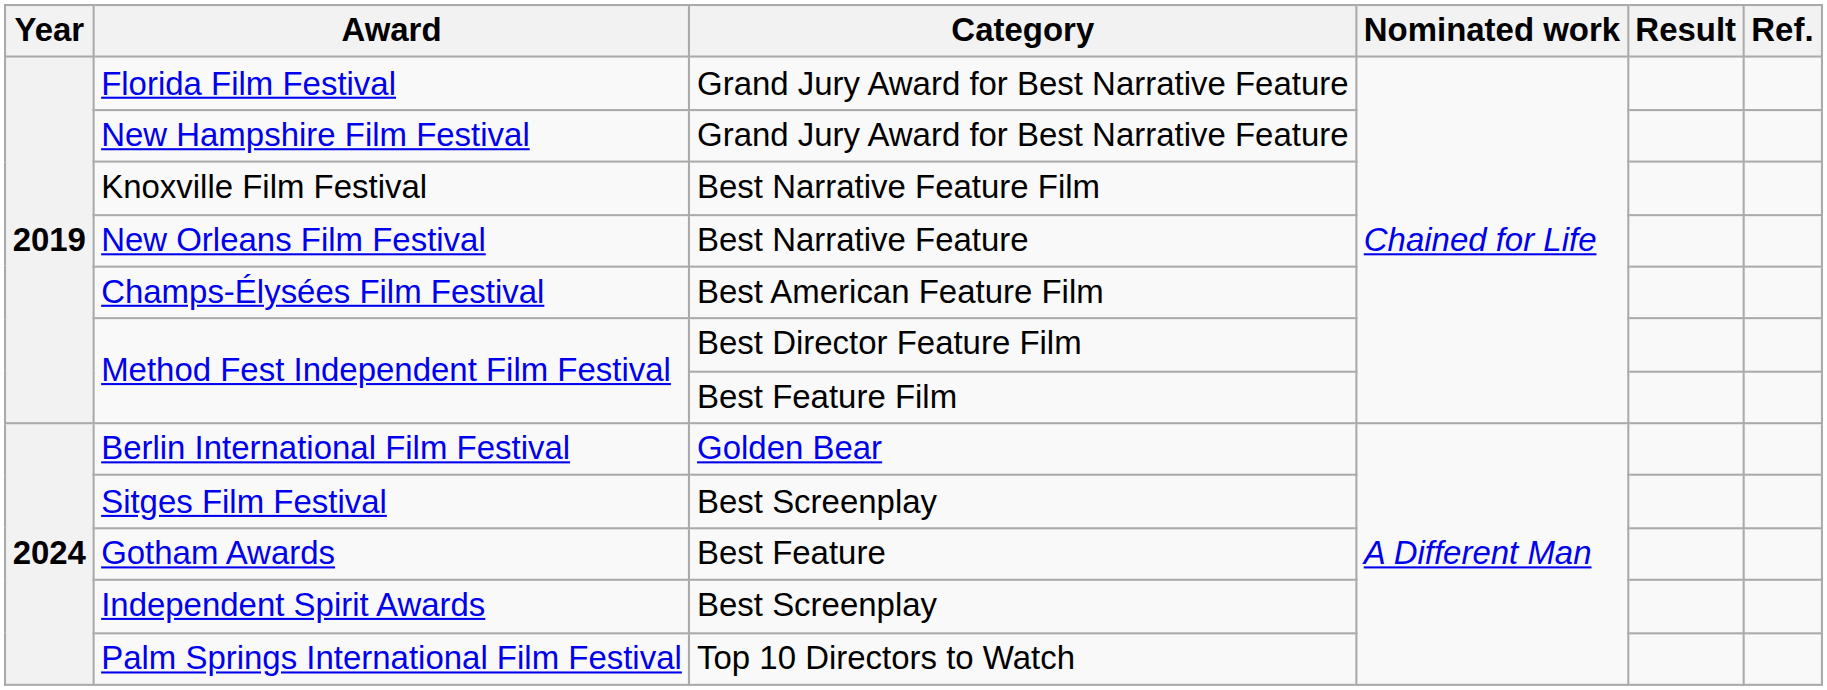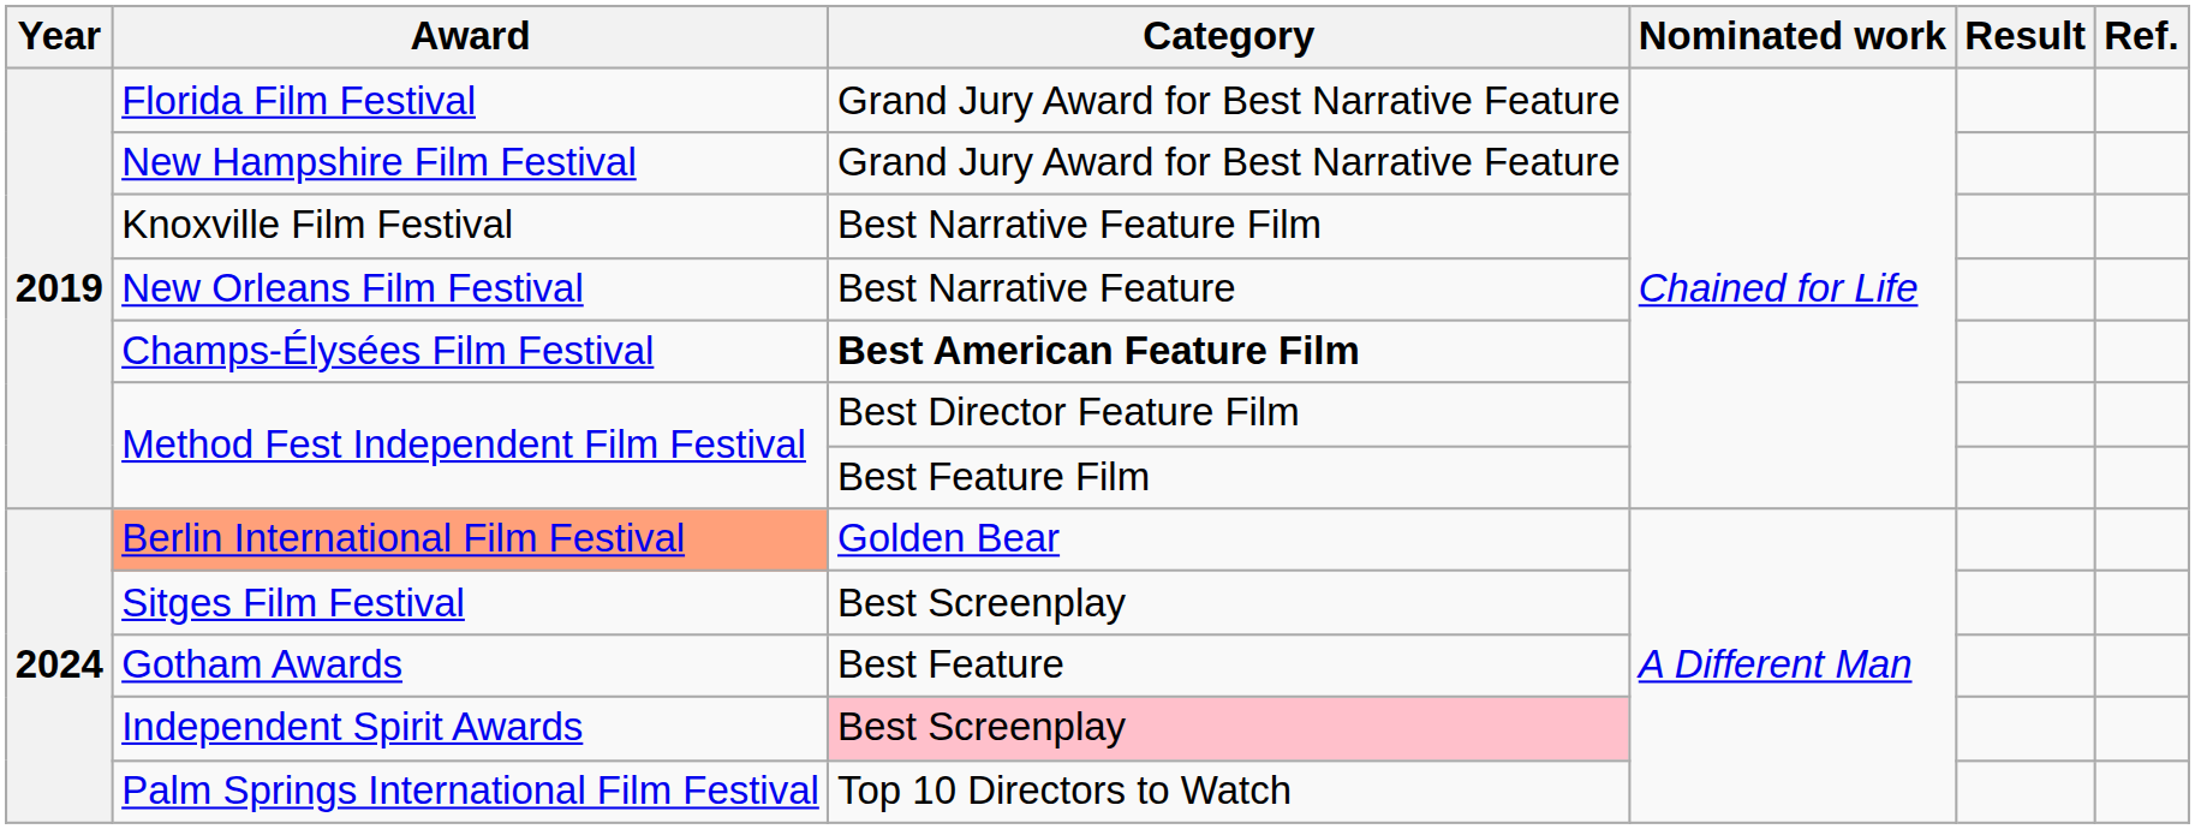Champs-Élysées Film Festival | Category: normal -> bold
Berlin International Film Festival | Award: no background -> lightsalmon background
Independent Spirit Awards | Category: no background -> pink background
